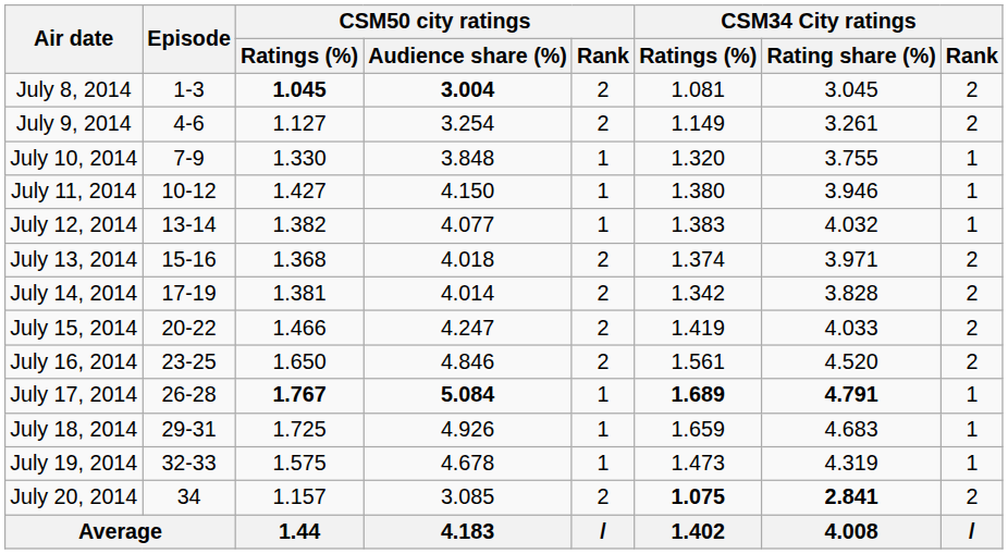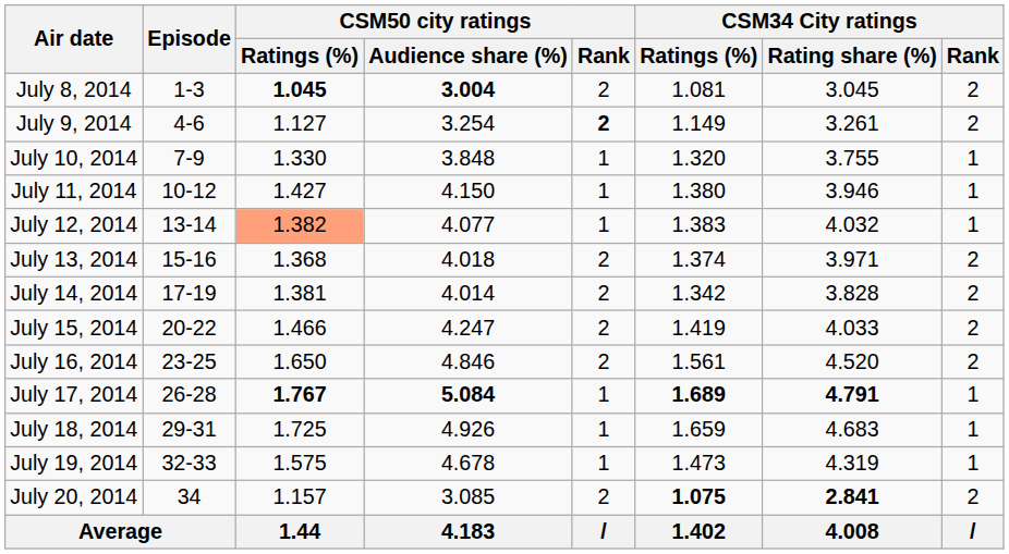July 9, 2014 | CSM50 city ratings / Rank: normal -> bold
July 12, 2014 | CSM50 city ratings / Ratings (%): no background -> lightsalmon background
